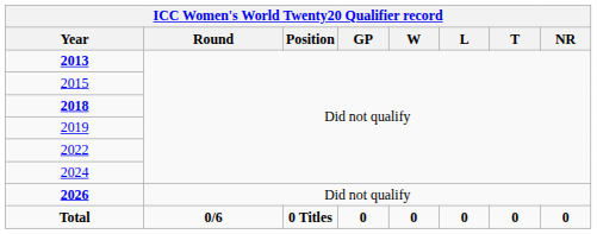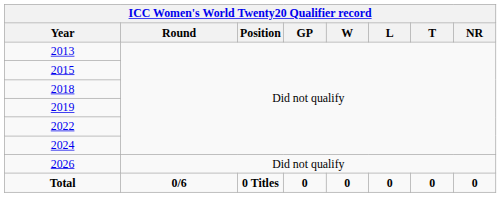2013 | ICC Women's World Twenty20 Qualifier record / Year: bold -> normal
2018 | ICC Women's World Twenty20 Qualifier record / Year: bold -> normal
2026 | ICC Women's World Twenty20 Qualifier record / Year: bold -> normal
